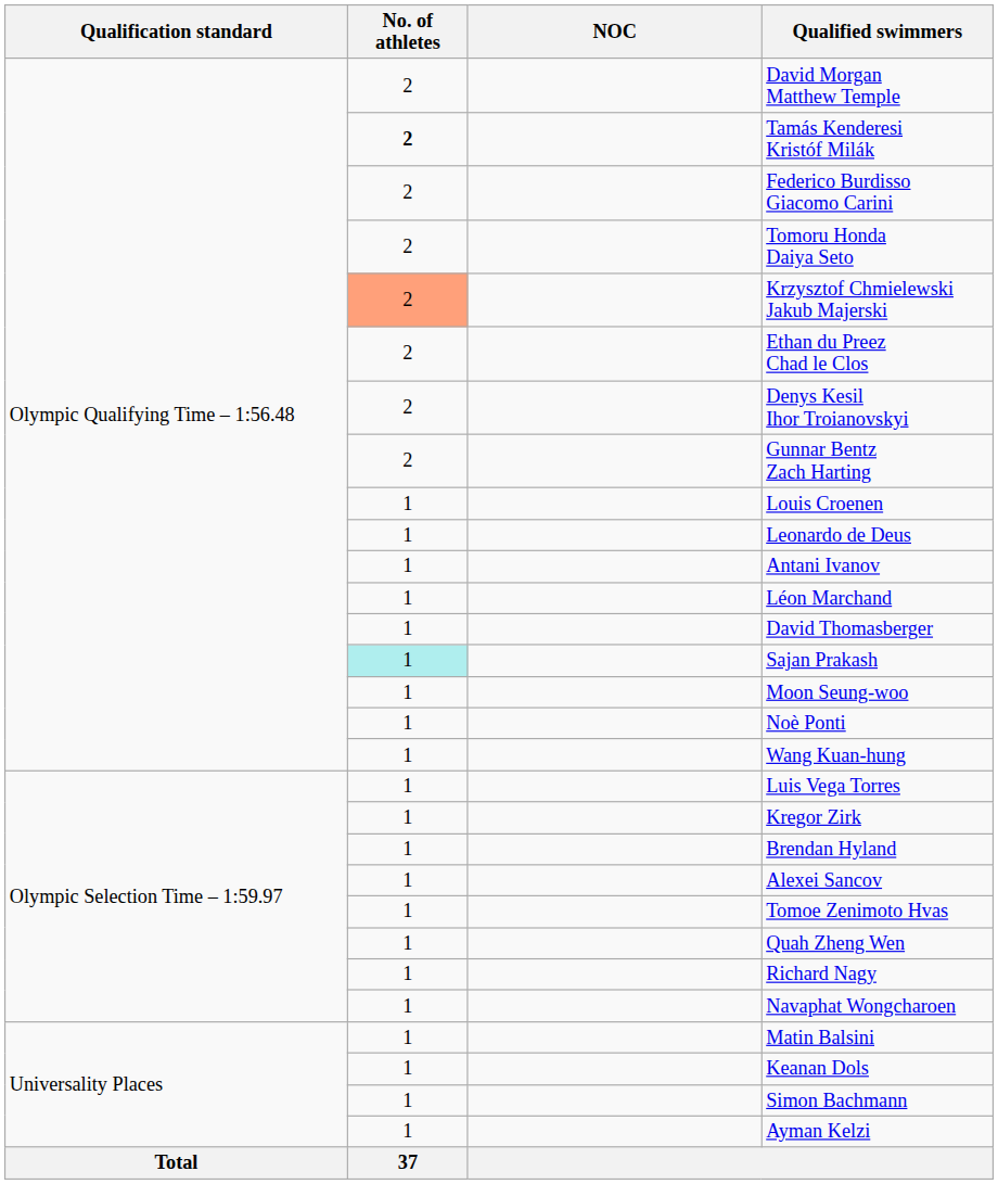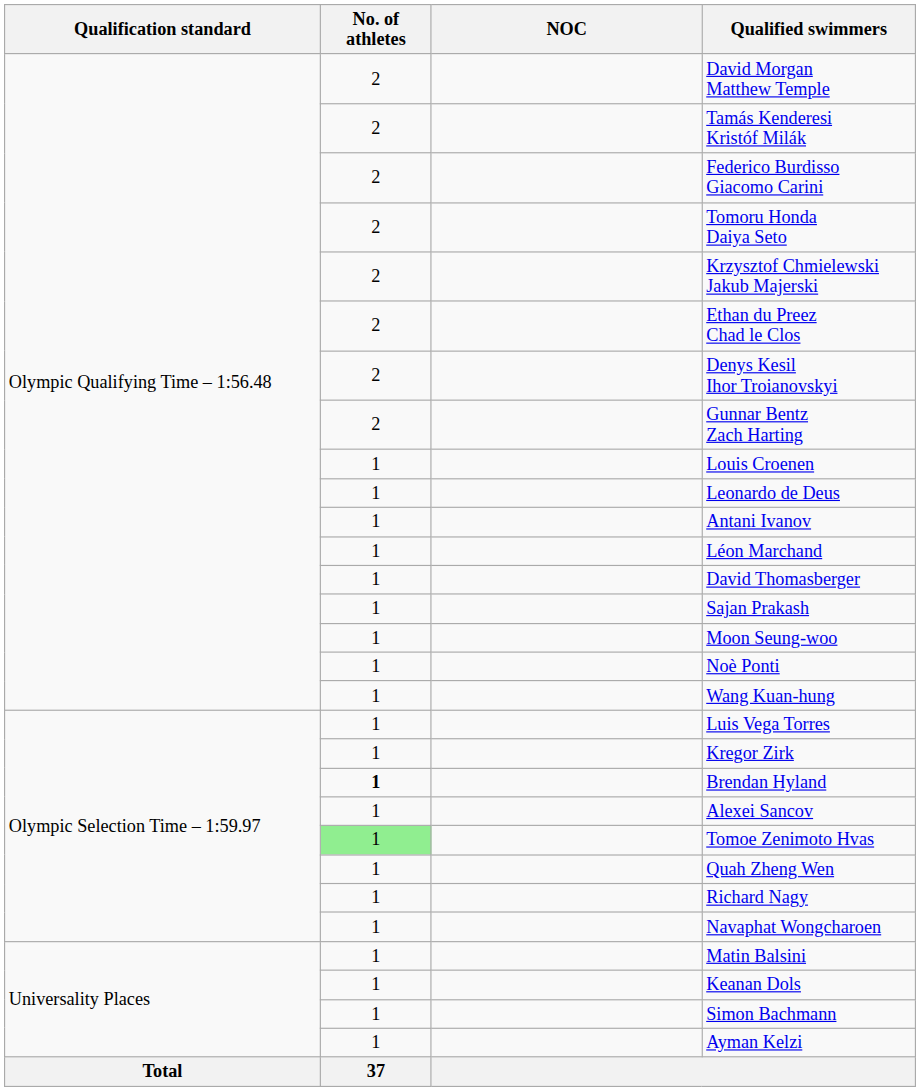Tamás Kenderesi Kristóf Milák | No. of athletes: bold -> normal
Krzysztof Chmielewski Jakub Majerski | No. of athletes: lightsalmon background -> no background
Sajan Prakash | No. of athletes: paleturquoise background -> no background
Brendan Hyland | No. of athletes: normal -> bold
Tomoe Zenimoto Hvas | No. of athletes: no background -> lightgreen background
